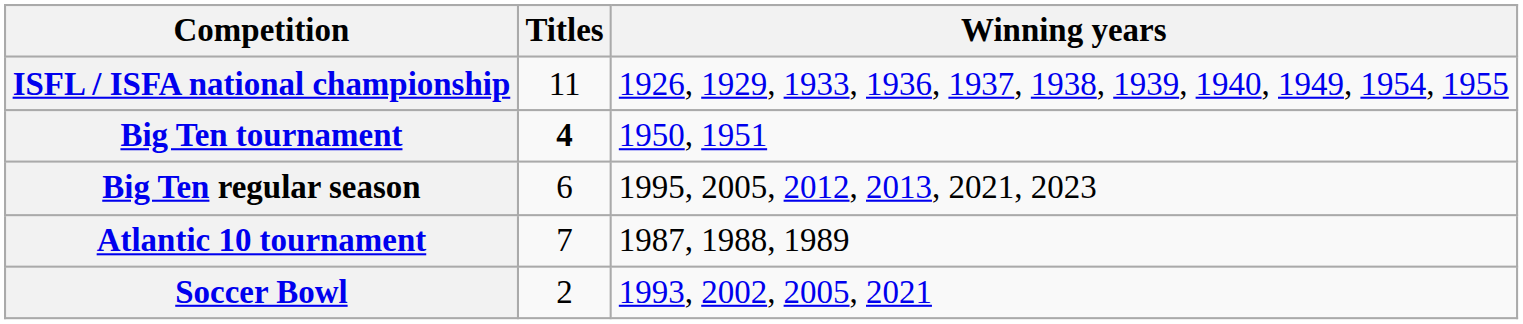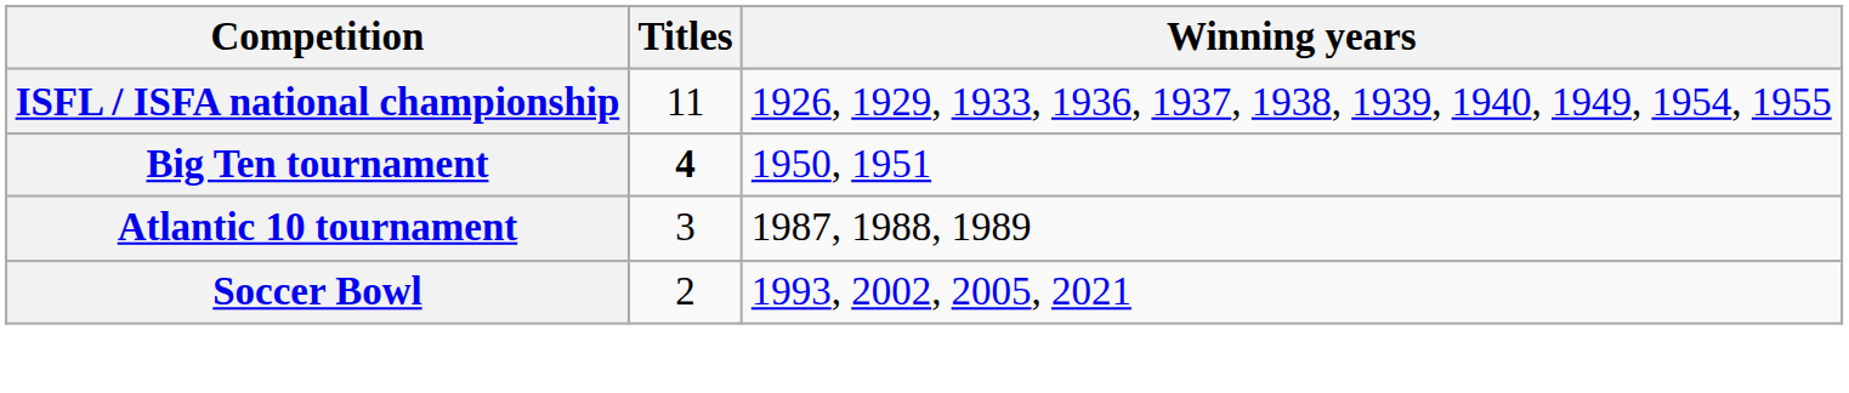- row: Big Ten regular season | 6 | 1995, 2005, 2012, 2013, 2021, 2023
Atlantic 10 tournament | Titles: 7 -> 3
